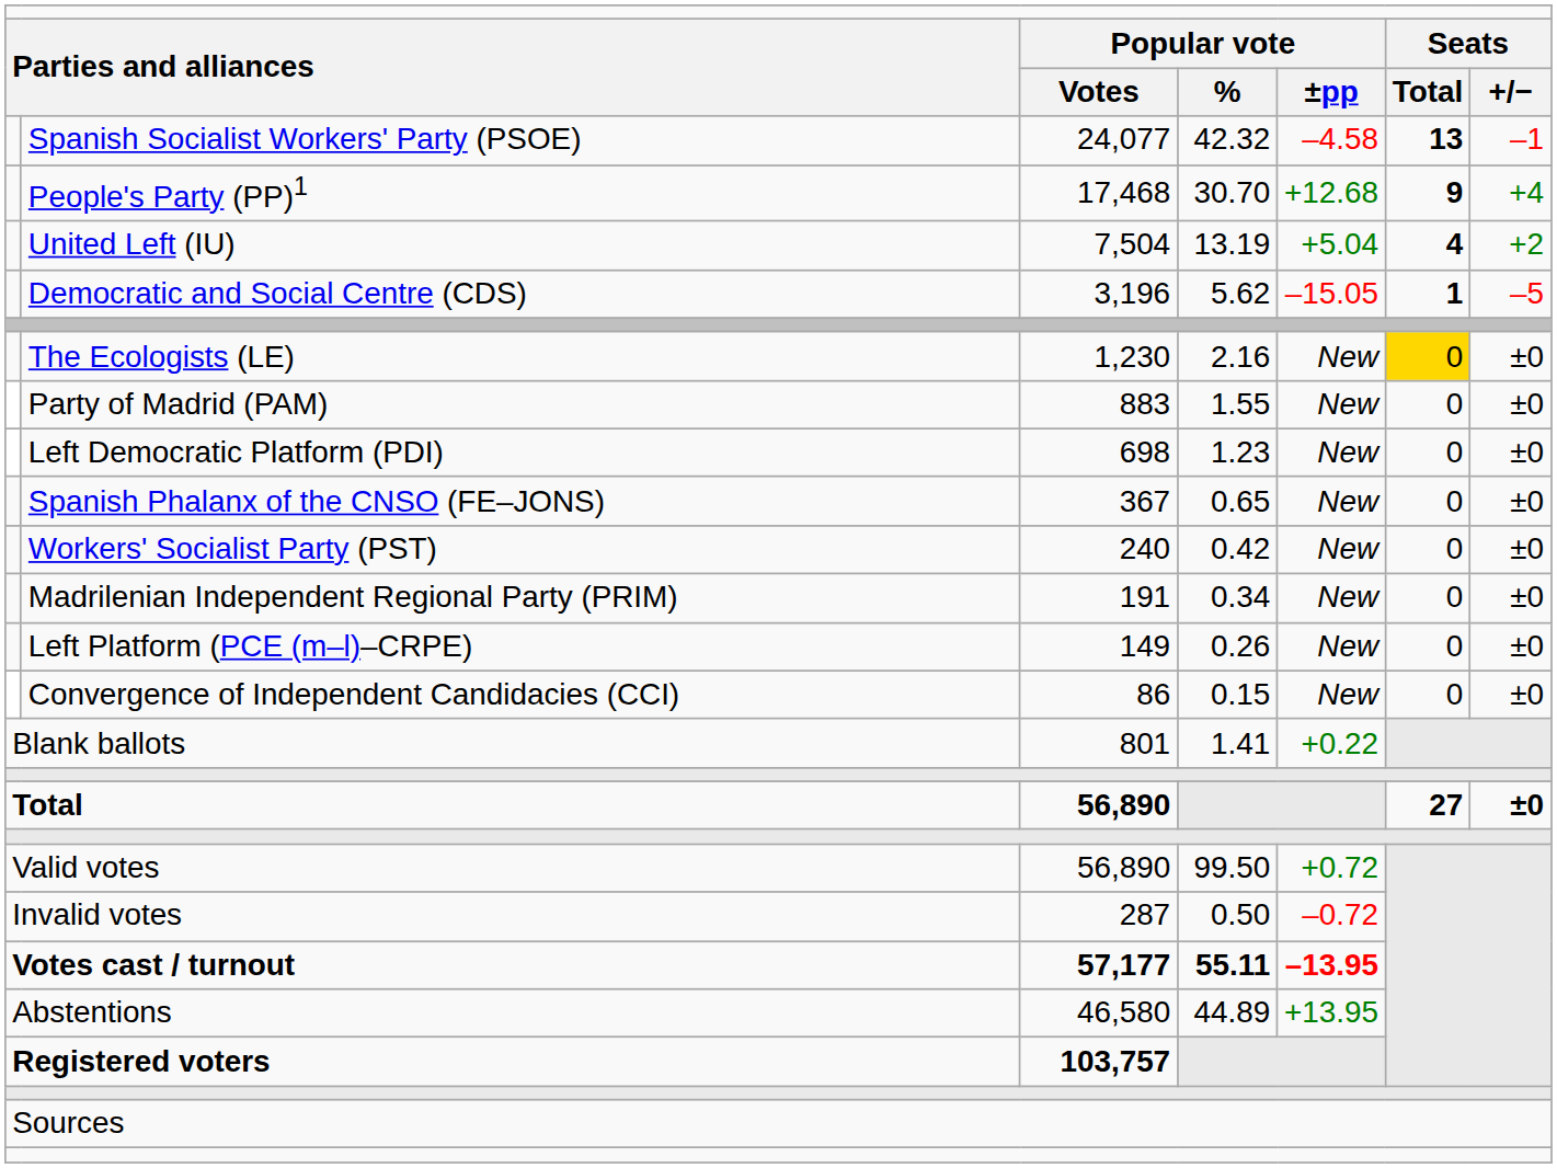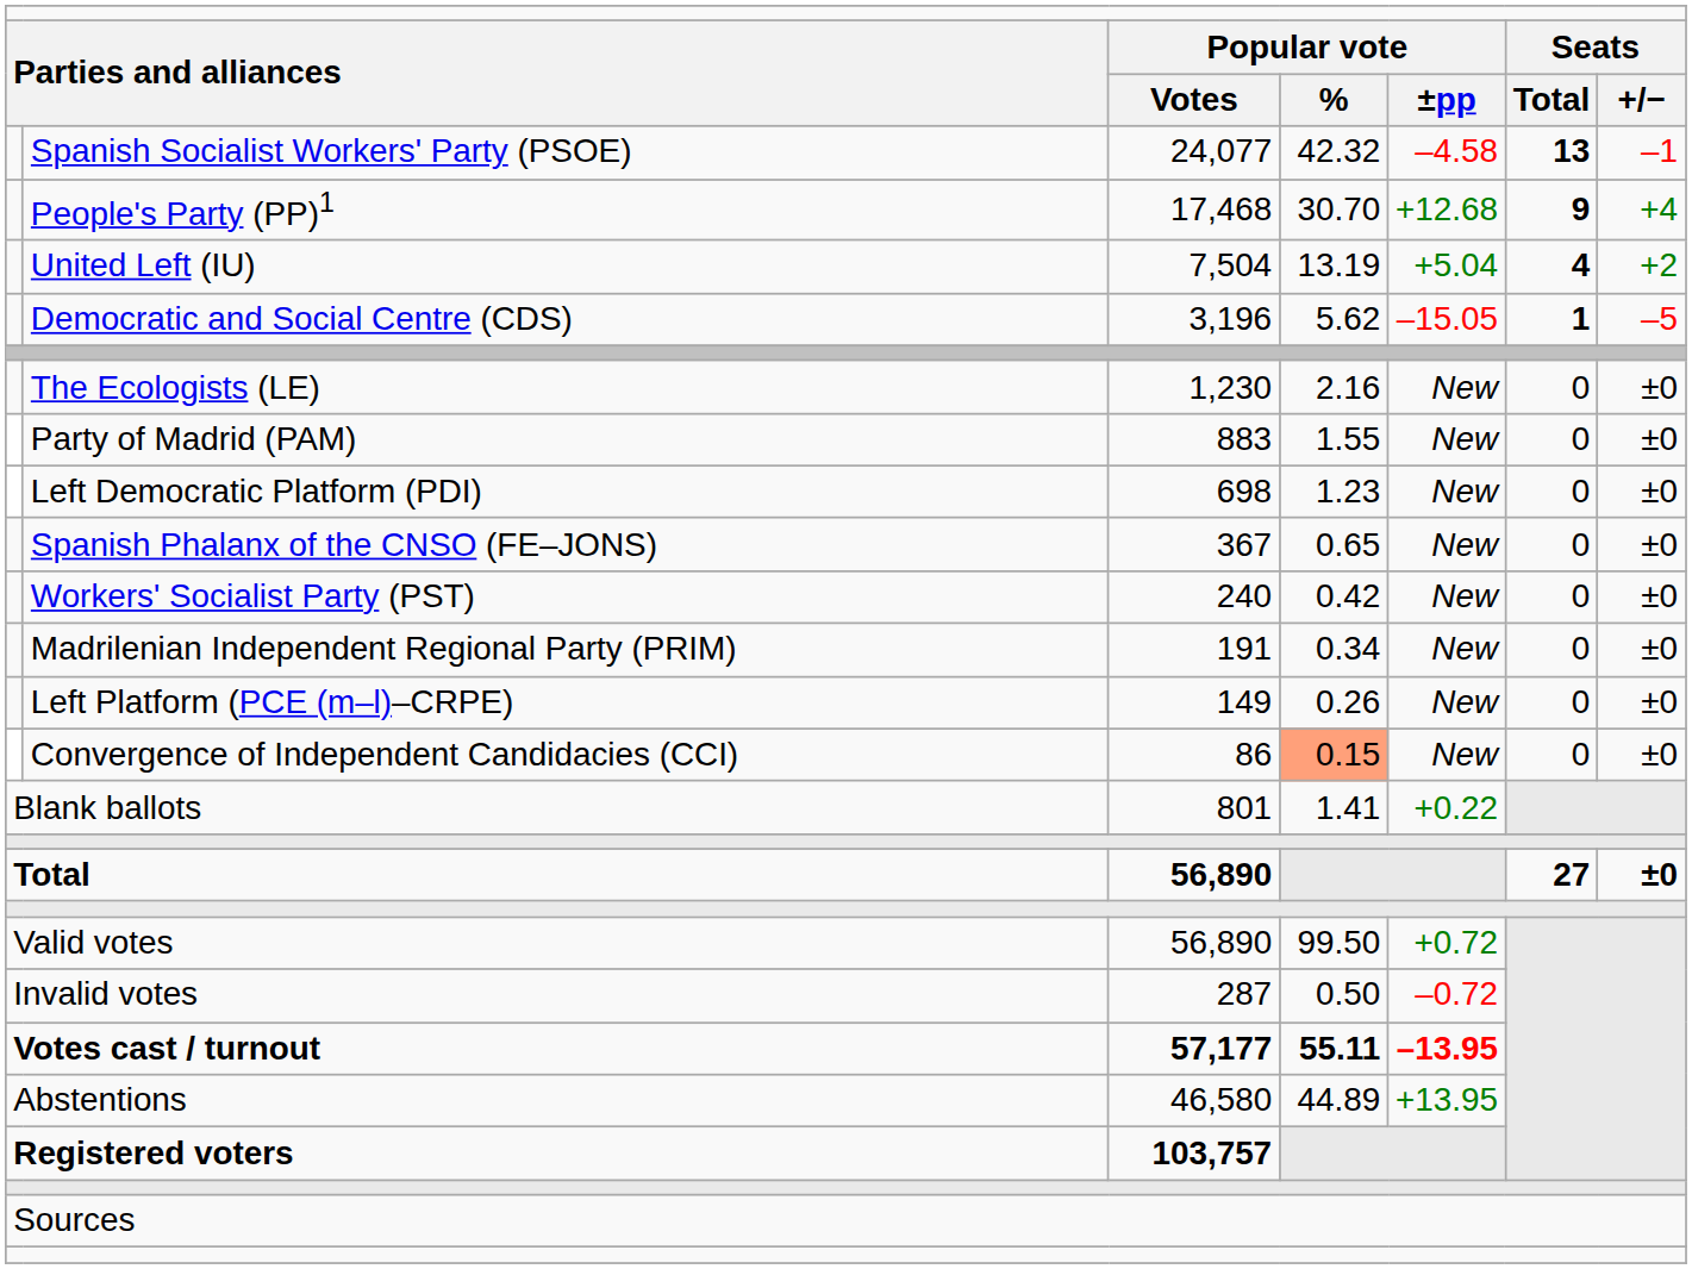The Ecologists (LE) | column 6: gold background -> no background
Convergence of Independent Candidacies (CCI) | column 4: no background -> lightsalmon background
